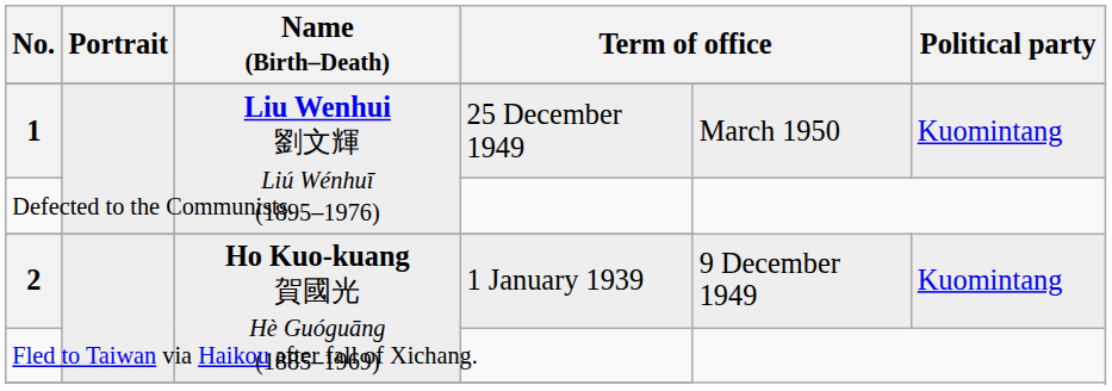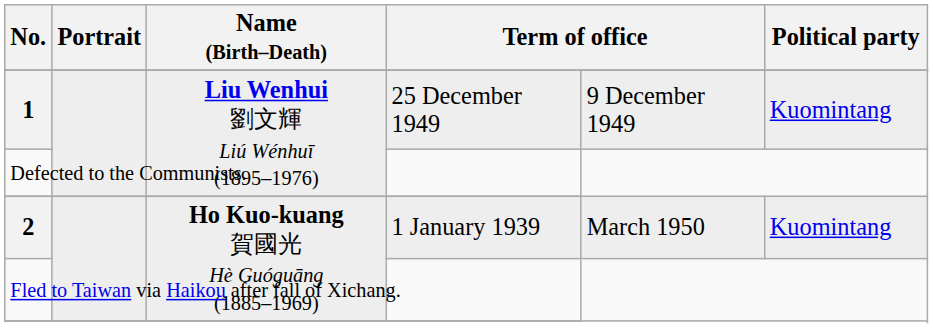1 | column 5: March 1950 -> 9 December 1949
2 | column 5: 9 December 1949 -> March 1950
